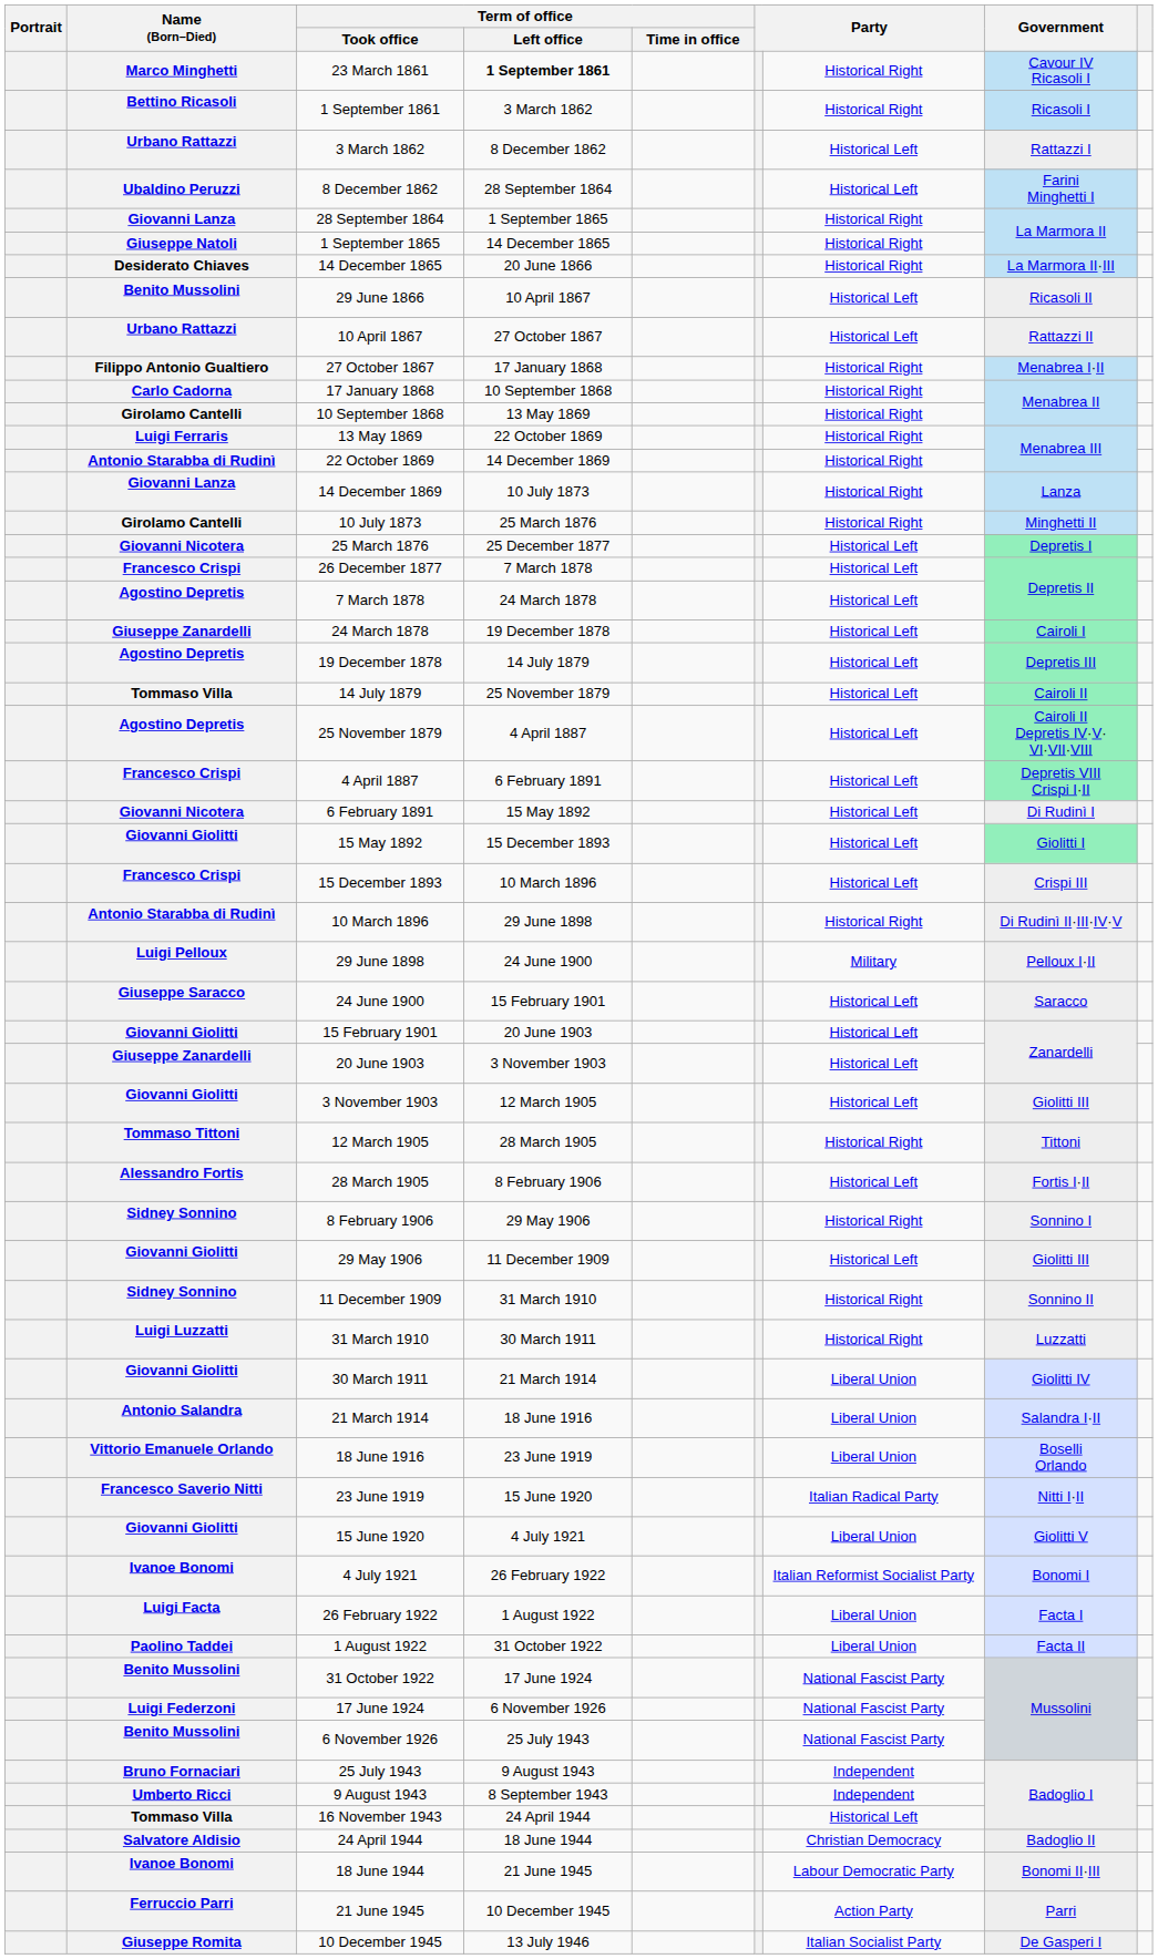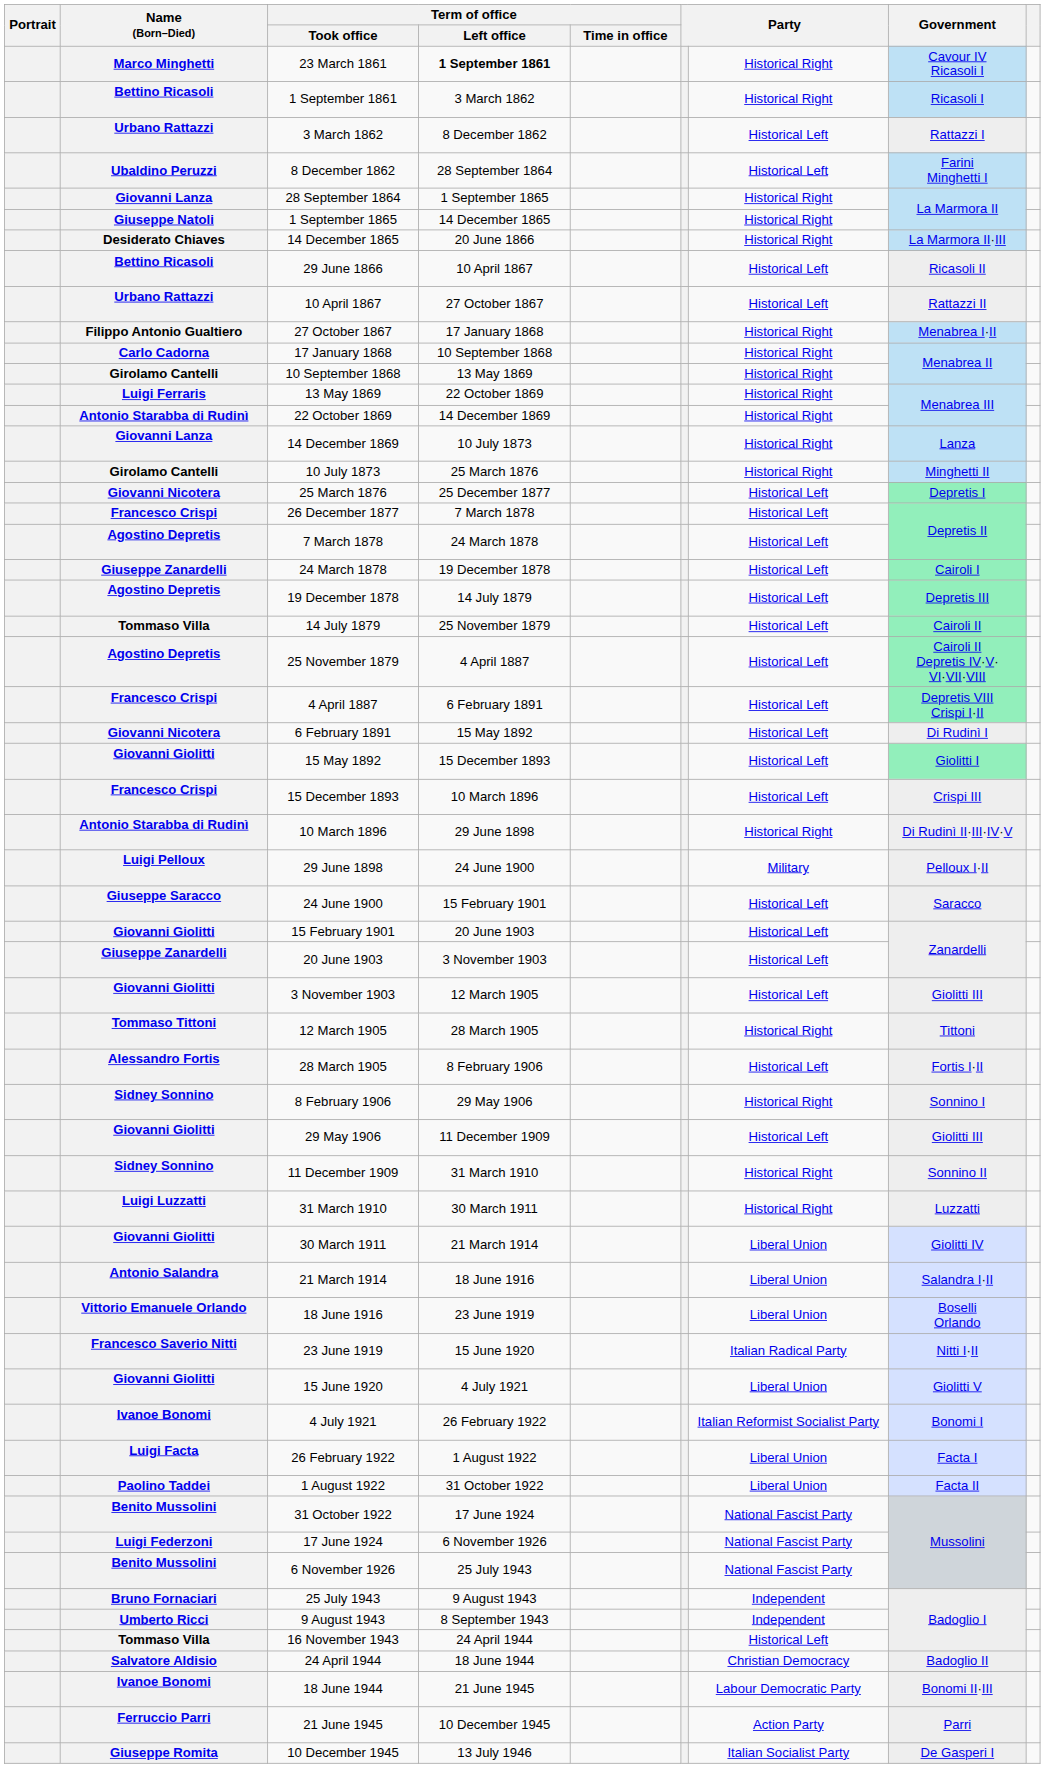29 June 1866 | Name (Born–Died): Benito Mussolini -> Bettino Ricasoli
